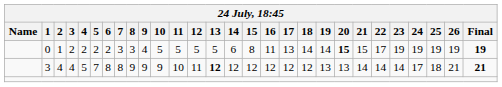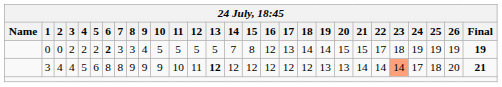row 3 | 2: 1 -> 0
row 3 | 6: normal -> bold
row 3 | 14: 6 -> 7
row 3 | 16: 11 -> 12
row 3 | 20: bold -> normal
row 3 | 23: 19 -> 18
row 4 | 5: 7 -> 6
row 4 | 23: no background -> lightsalmon background
row 4 | 26: 21 -> 20
